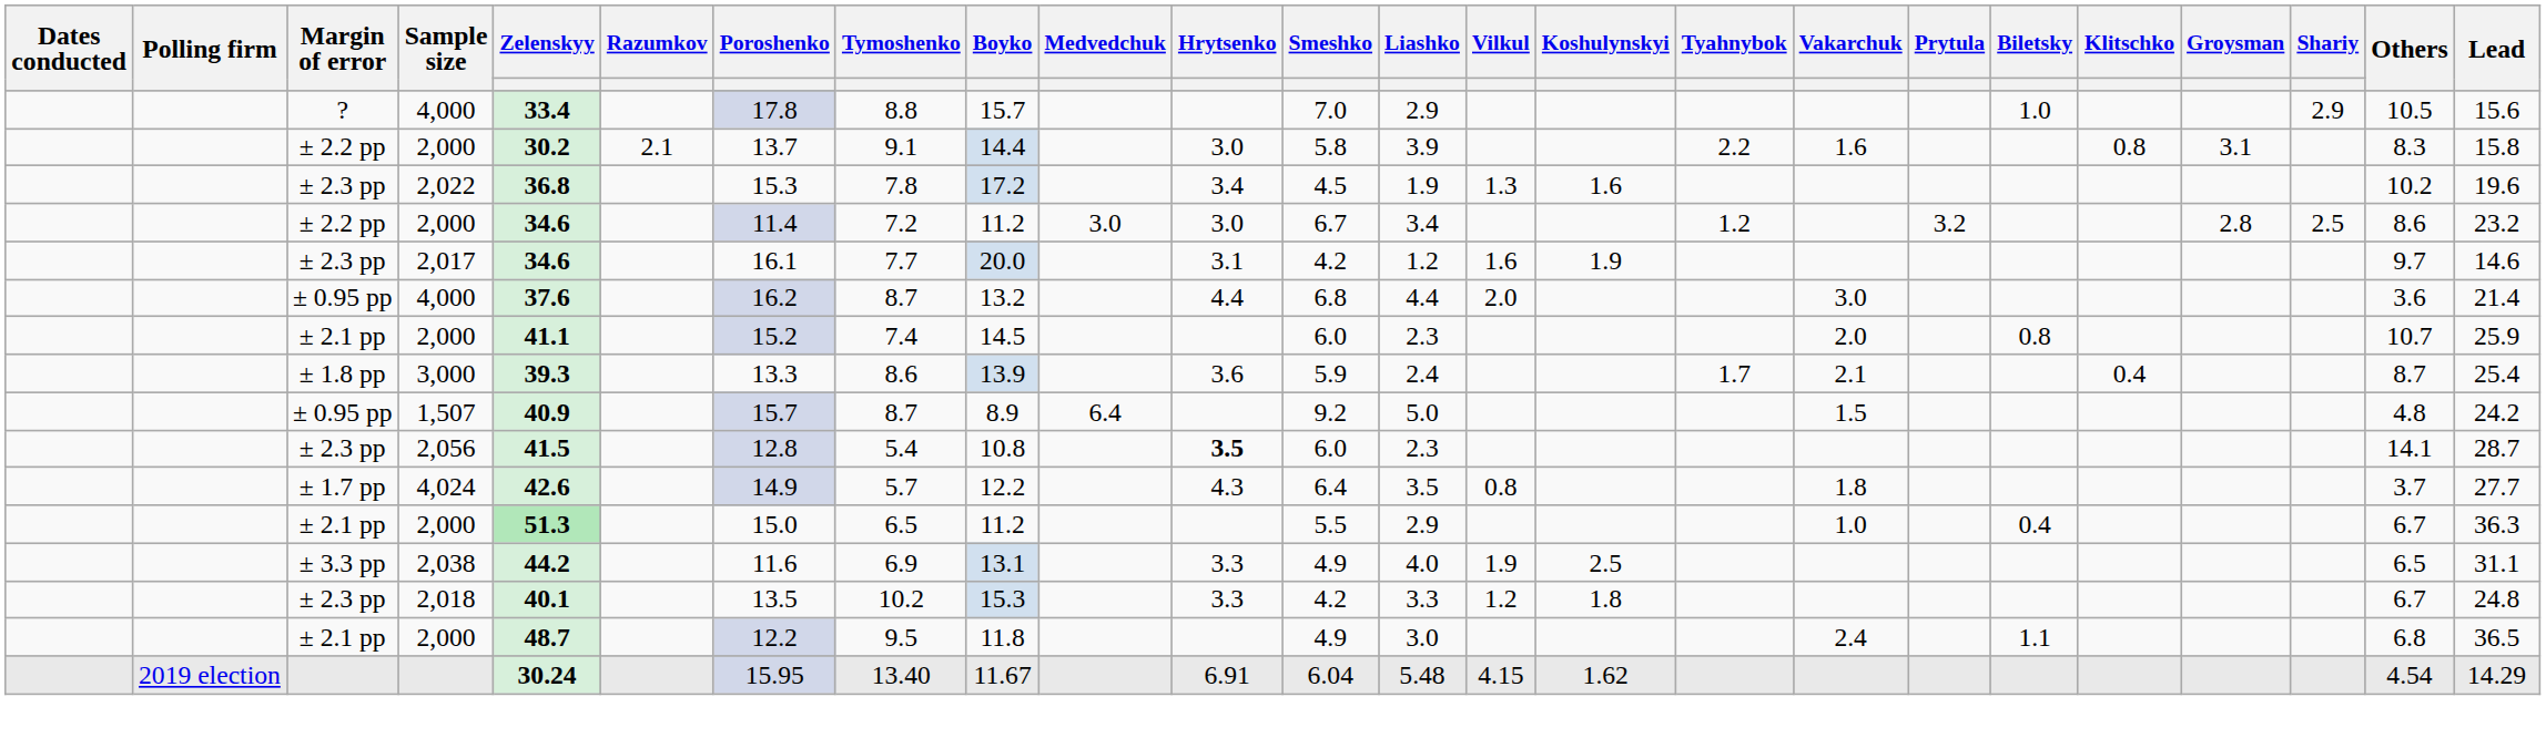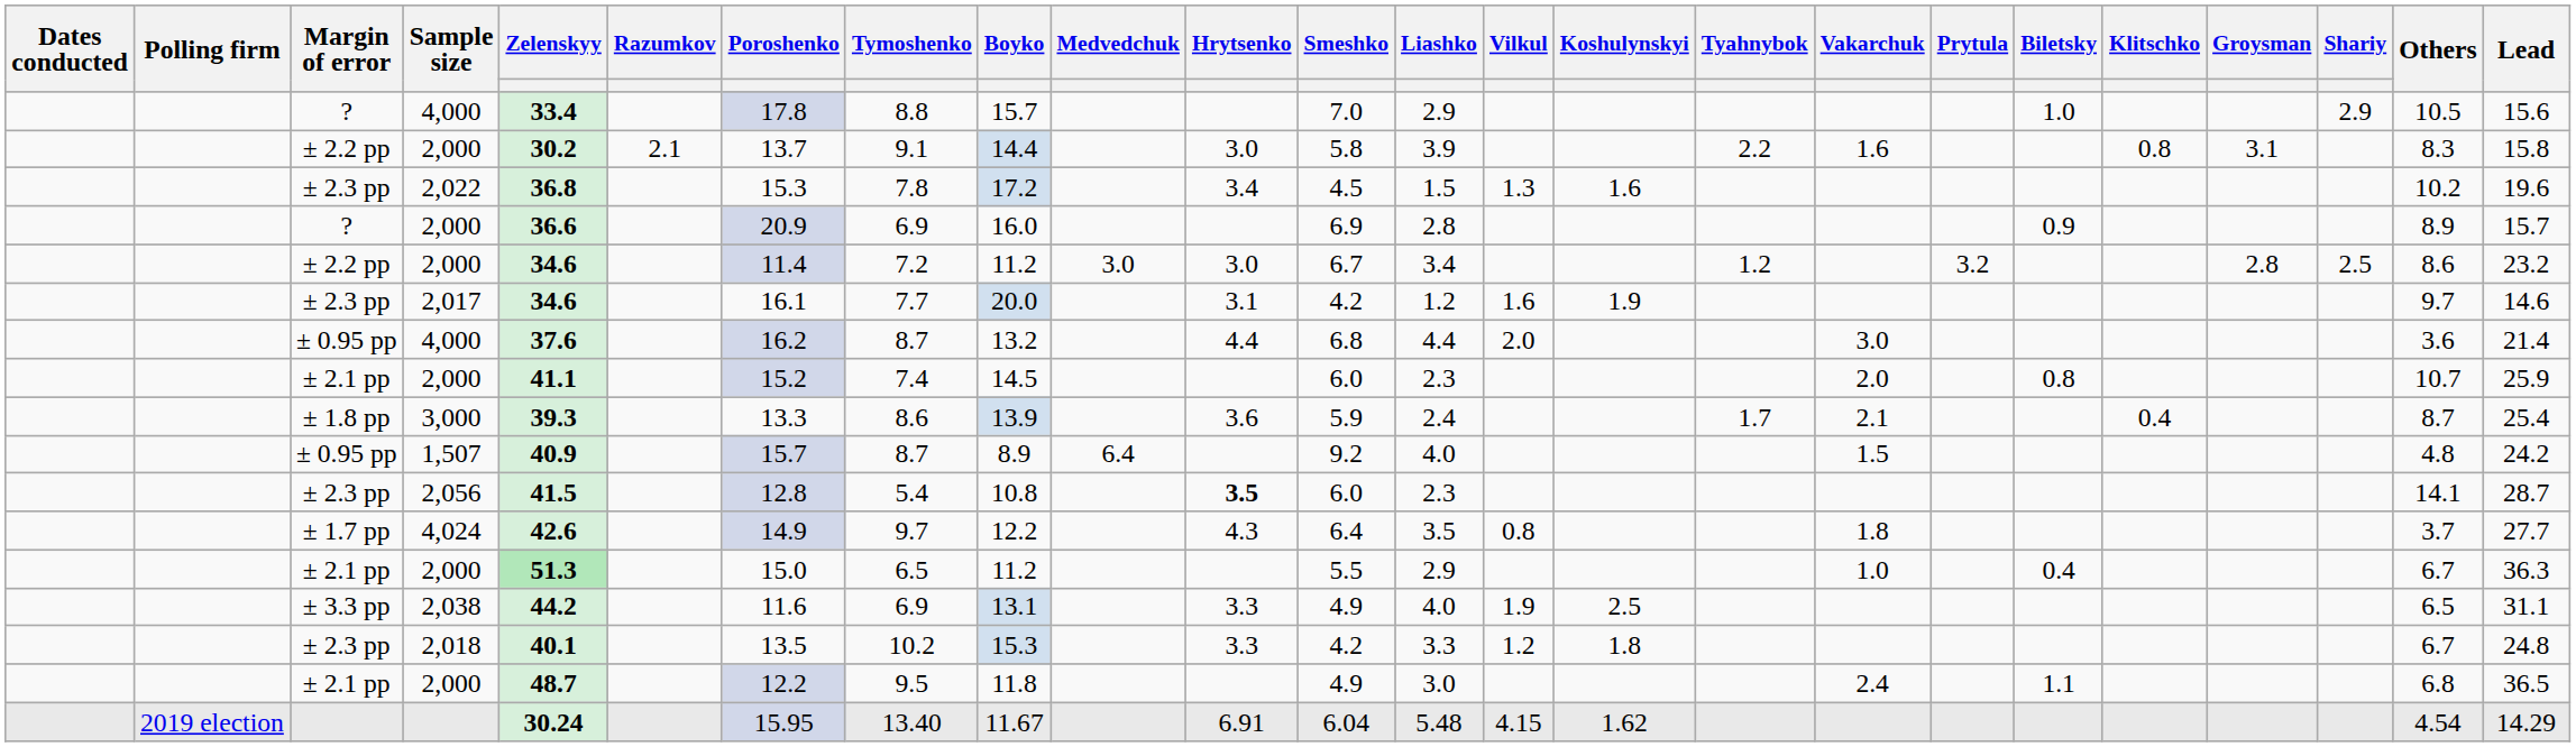2,022 | Liashko: 1.9 -> 1.5
+ row: ? | 2,000 | 36.6 | 20.9 | 6.9 | 16.0 | 6.9 | 2.8 | 0.9 | 8.9 | 15.7
1,507 | Liashko: 5.0 -> 4.0
4,024 | Tymoshenko: 5.7 -> 9.7
